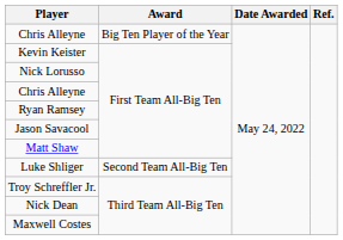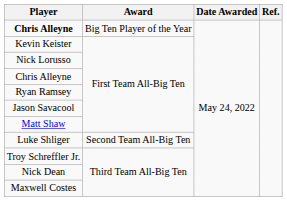Chris Alleyne / Big Ten Player of the Year | Player: normal -> bold
